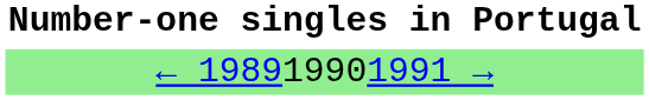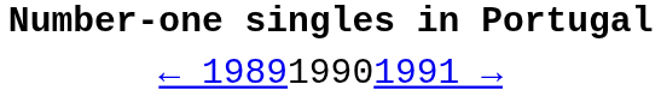row 2 | column 1: lightgreen background -> no background
